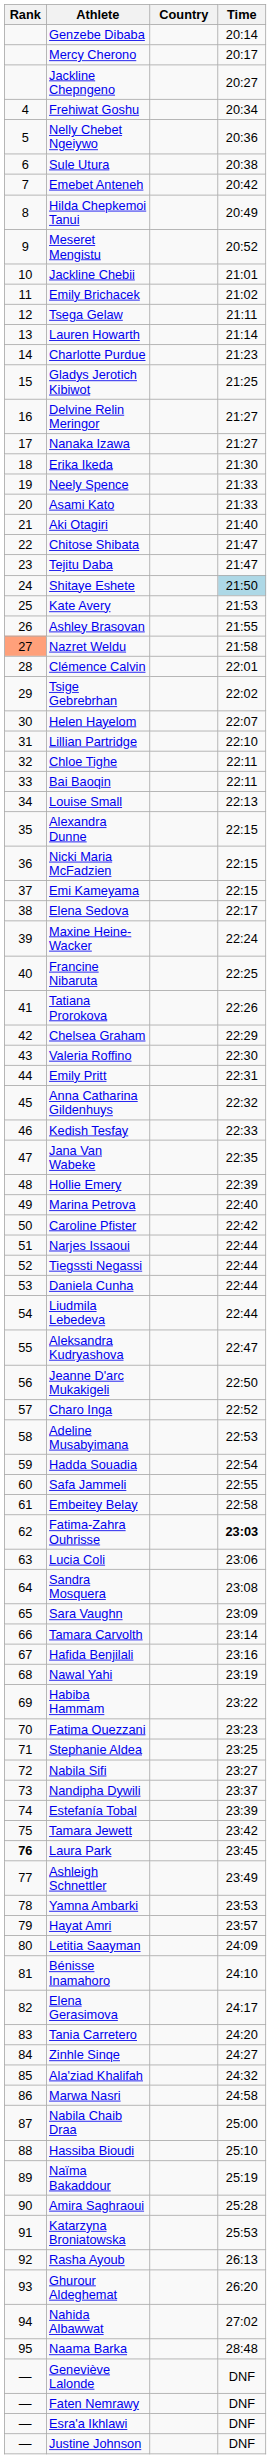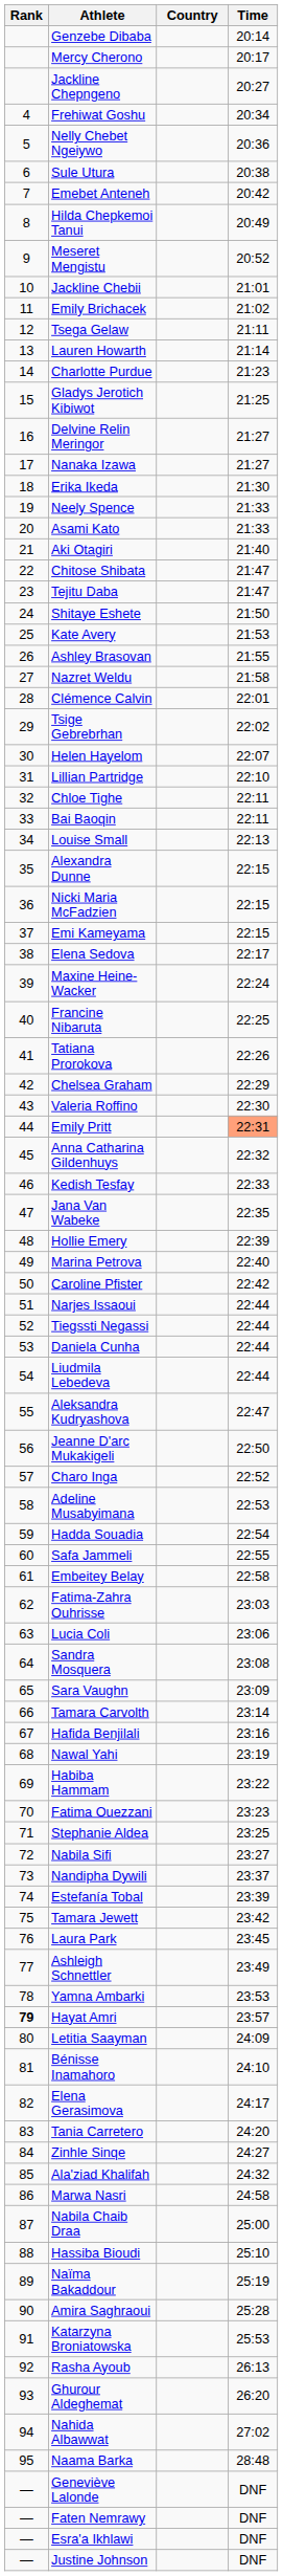Shitaye Eshete | Time: lightblue background -> no background
Nazret Weldu | Rank: lightsalmon background -> no background
Emily Pritt | Time: no background -> lightsalmon background
Fatima-Zahra Ouhrisse | Time: bold -> normal
Laura Park | Rank: bold -> normal
Hayat Amri | Rank: normal -> bold
